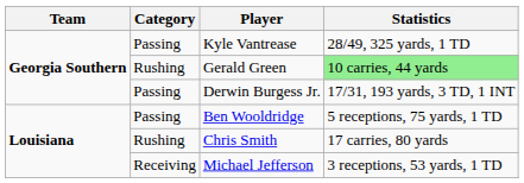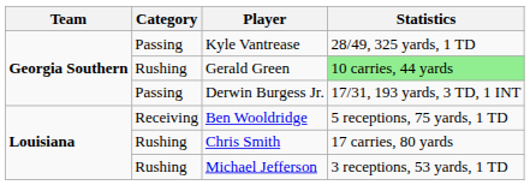Ben Wooldridge | Category: Passing -> Receiving
Michael Jefferson | Category: Receiving -> Rushing
